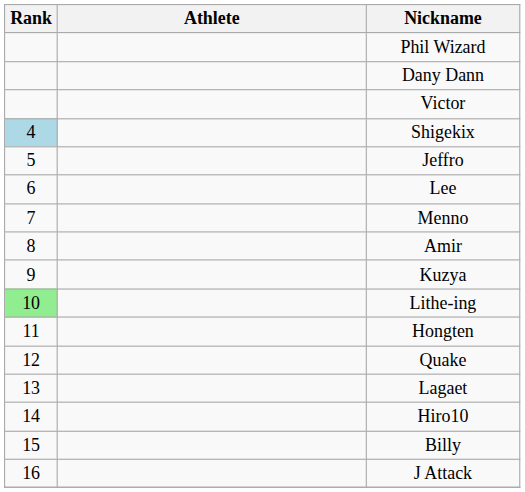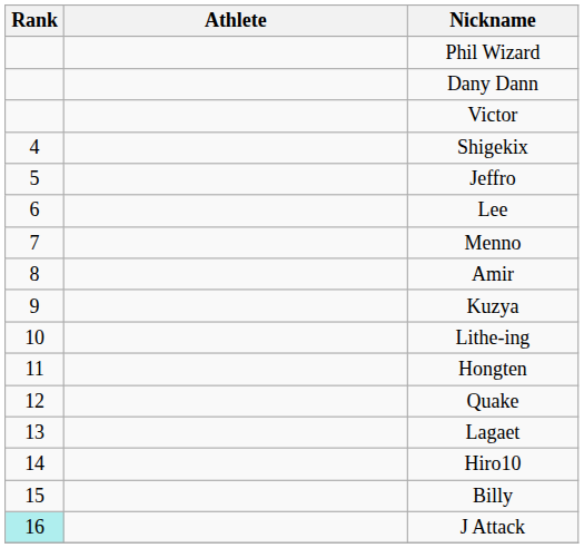Shigekix | Rank: lightblue background -> no background
Lithe-ing | Rank: lightgreen background -> no background
J Attack | Rank: no background -> paleturquoise background
